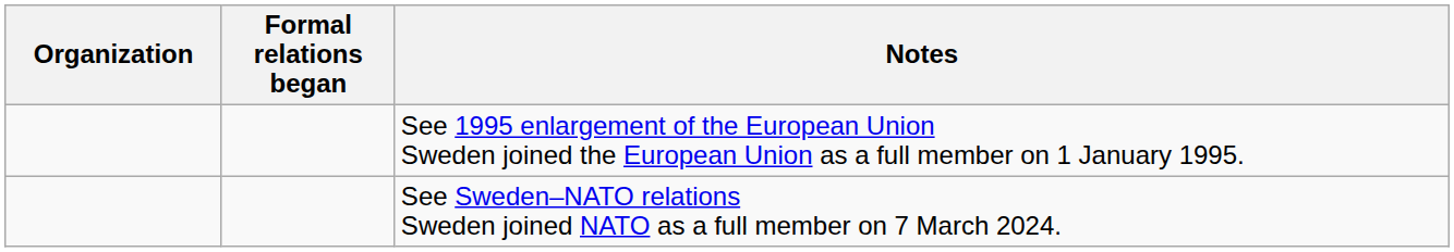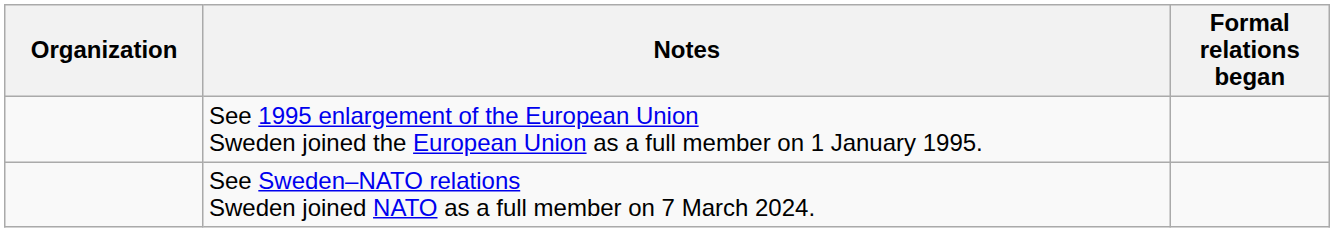columns swapped: Formal relations began <-> Notes
